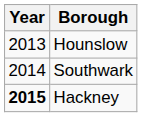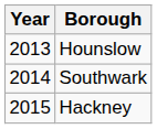Hackney | Year: bold -> normal
